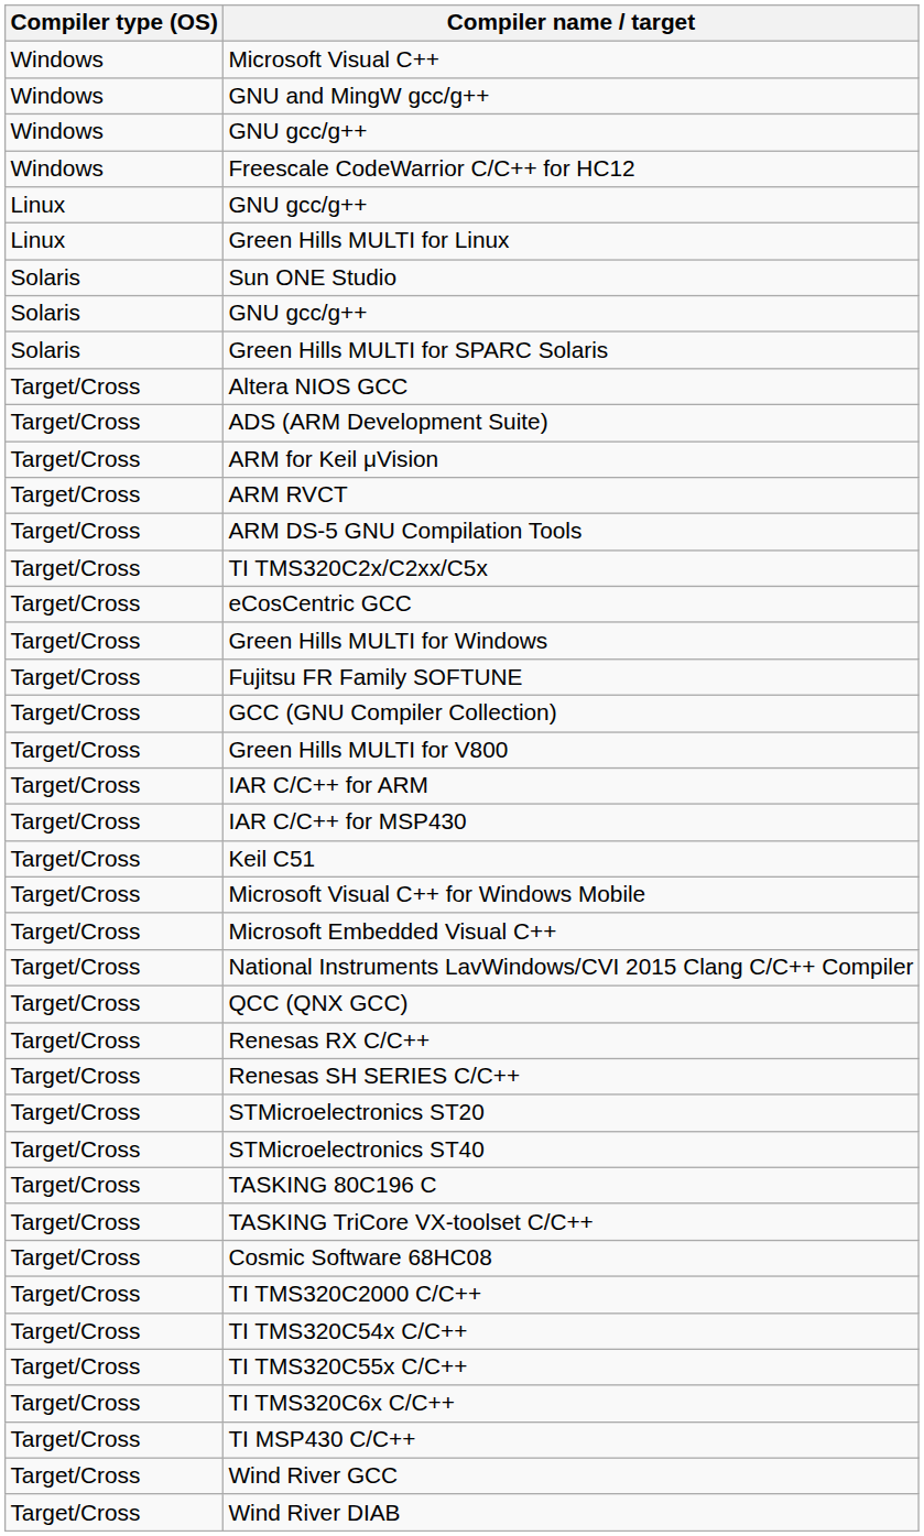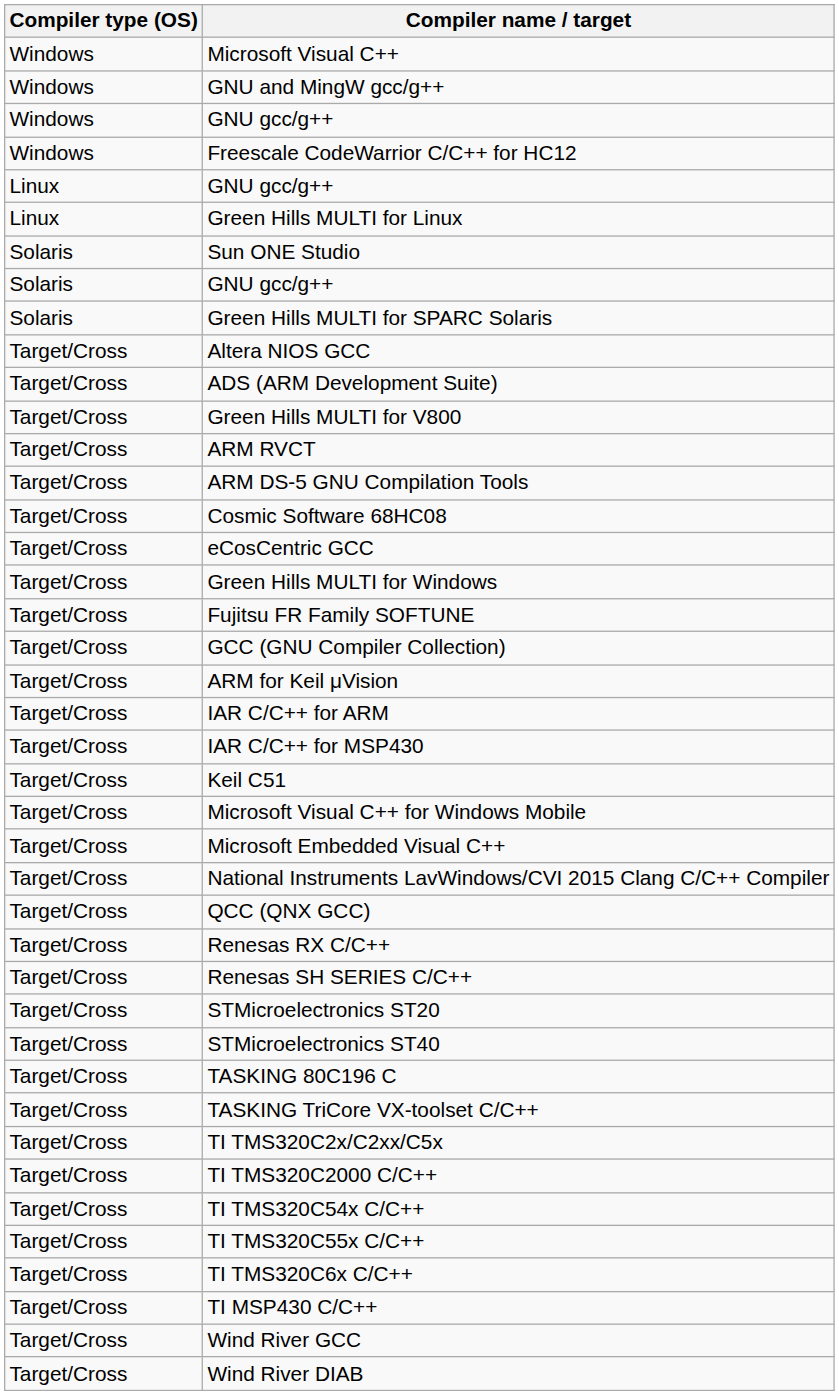row 13 | Compiler name / target: ARM for Keil μVision -> Green Hills MULTI for V800
row 16 | Compiler name / target: TI TMS320C2x/C2xx/C5x -> Cosmic Software 68HC08
row 21 | Compiler name / target: Green Hills MULTI for V800 -> ARM for Keil μVision
row 35 | Compiler name / target: Cosmic Software 68HC08 -> TI TMS320C2x/C2xx/C5x
